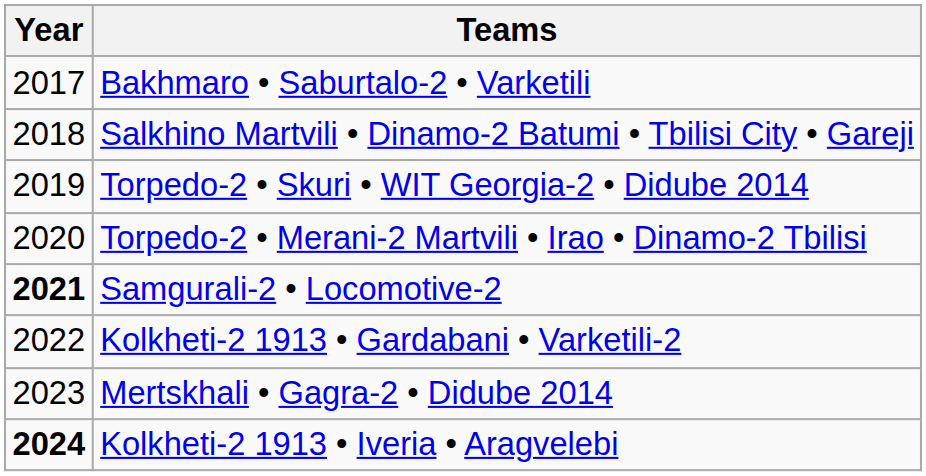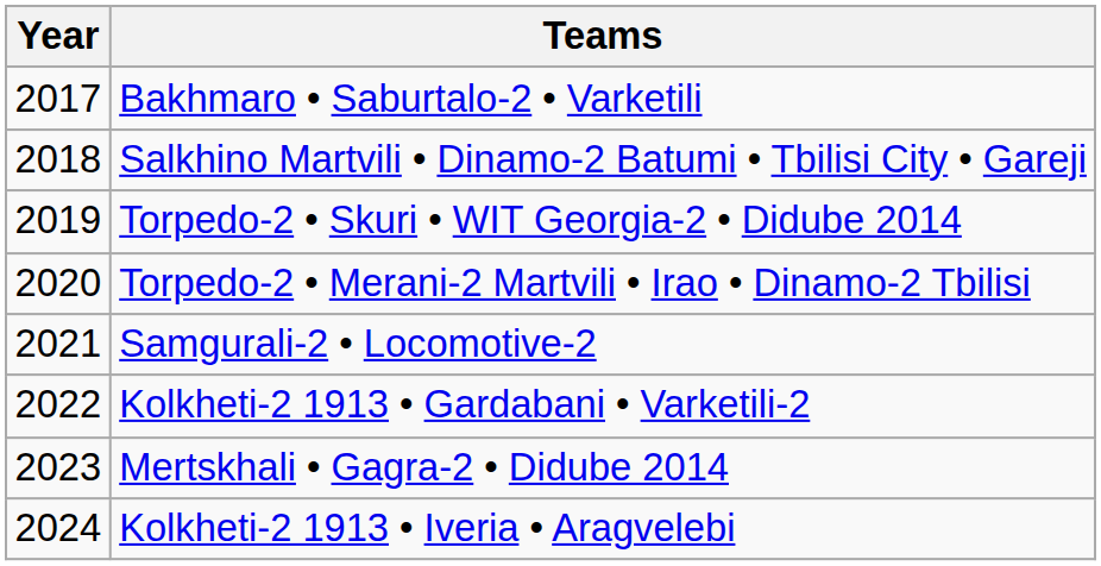Samgurali-2 • Locomotive-2 | Year: bold -> normal
Kolkheti-2 1913 • Iveria • Aragvelebi | Year: bold -> normal
